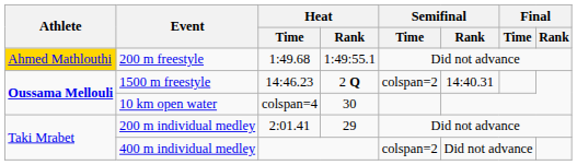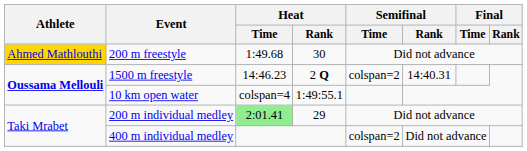200 m freestyle | Heat / Rank: 1:49:55.1 -> 30
10 km open water | Heat / Rank: 30 -> 1:49:55.1
200 m individual medley | Heat / Time: no background -> lightgreen background
